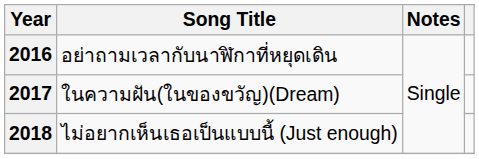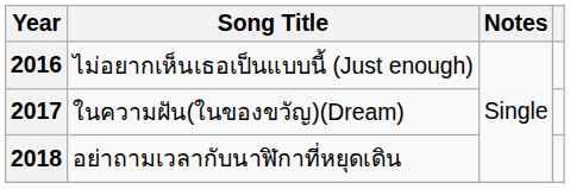2016 | Song Title: อย่าถามเวลากับนาฬิกาที่หยุดเดิน -> ไม่อยากเห็นเธอเป็นแบบนี้ (Just enough)
2018 | Song Title: ไม่อยากเห็นเธอเป็นแบบนี้ (Just enough) -> อย่าถามเวลากับนาฬิกาที่หยุดเดิน
